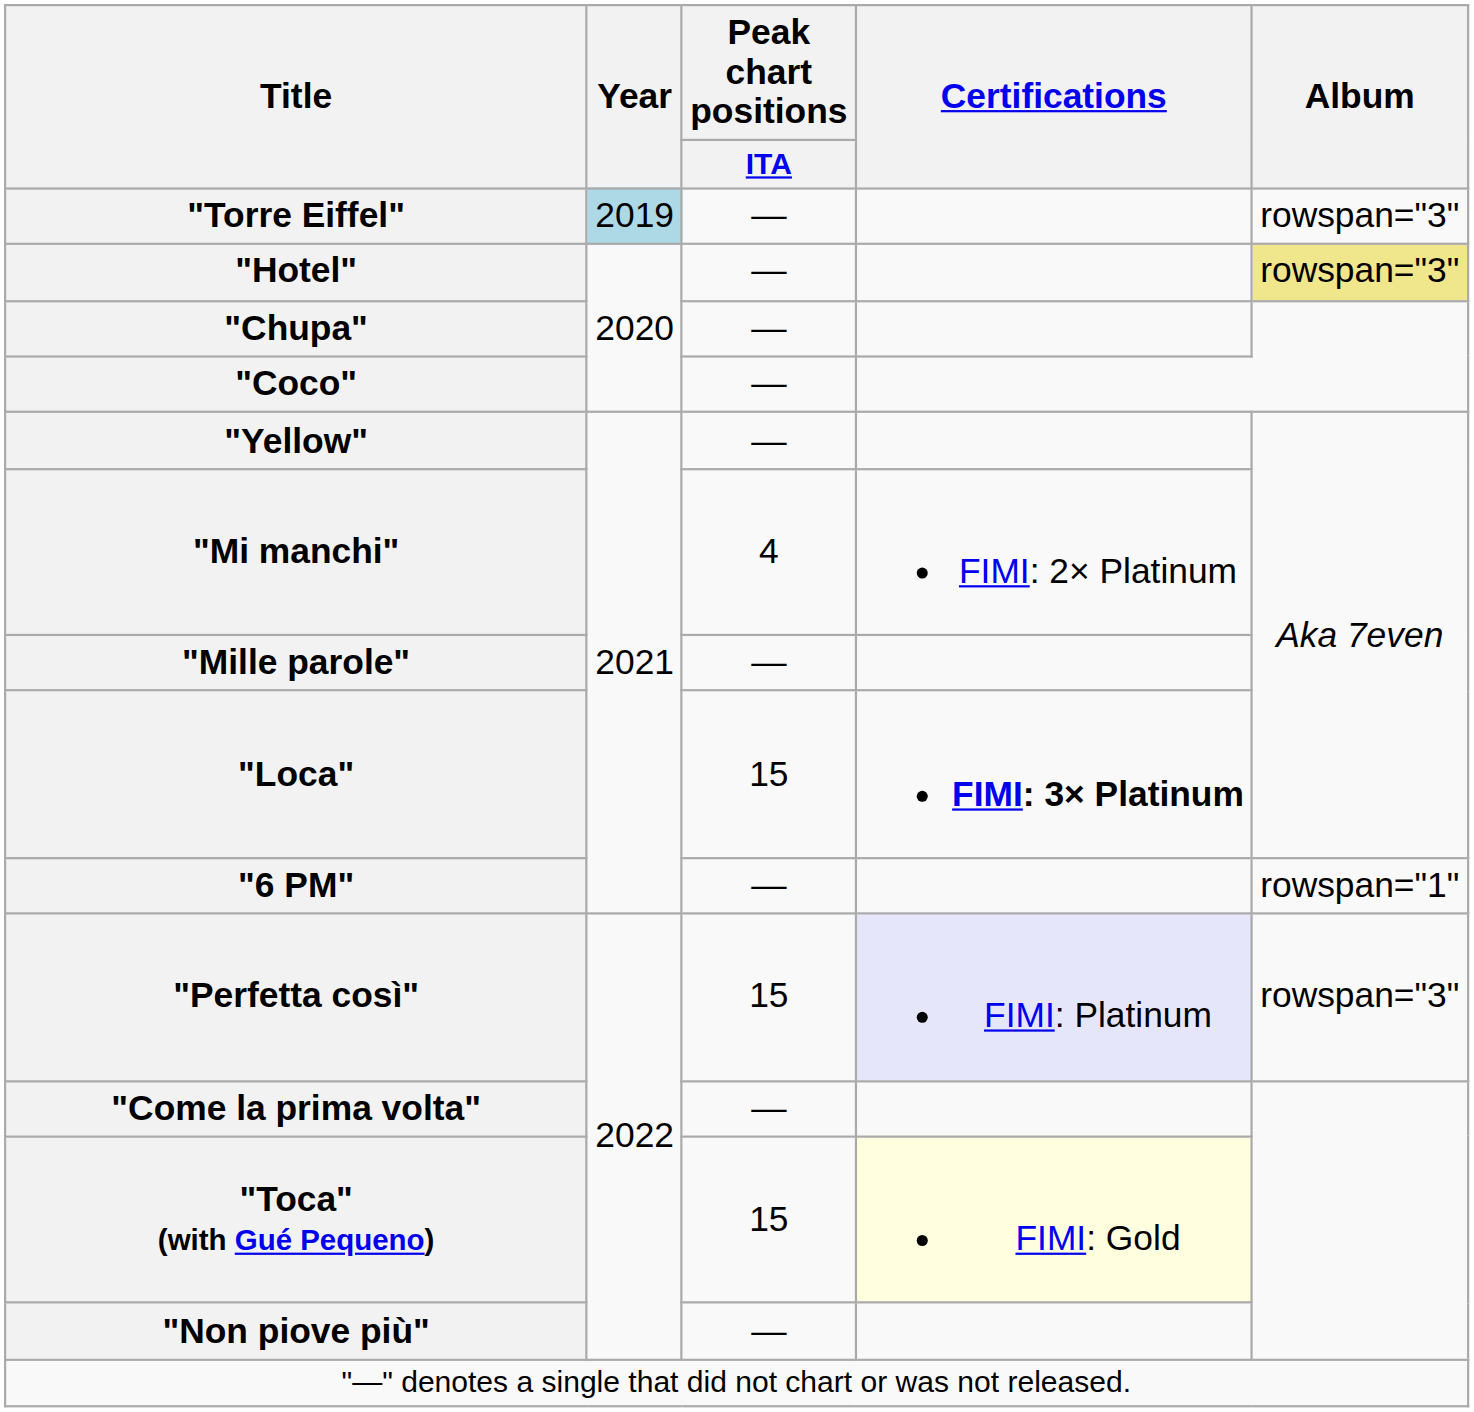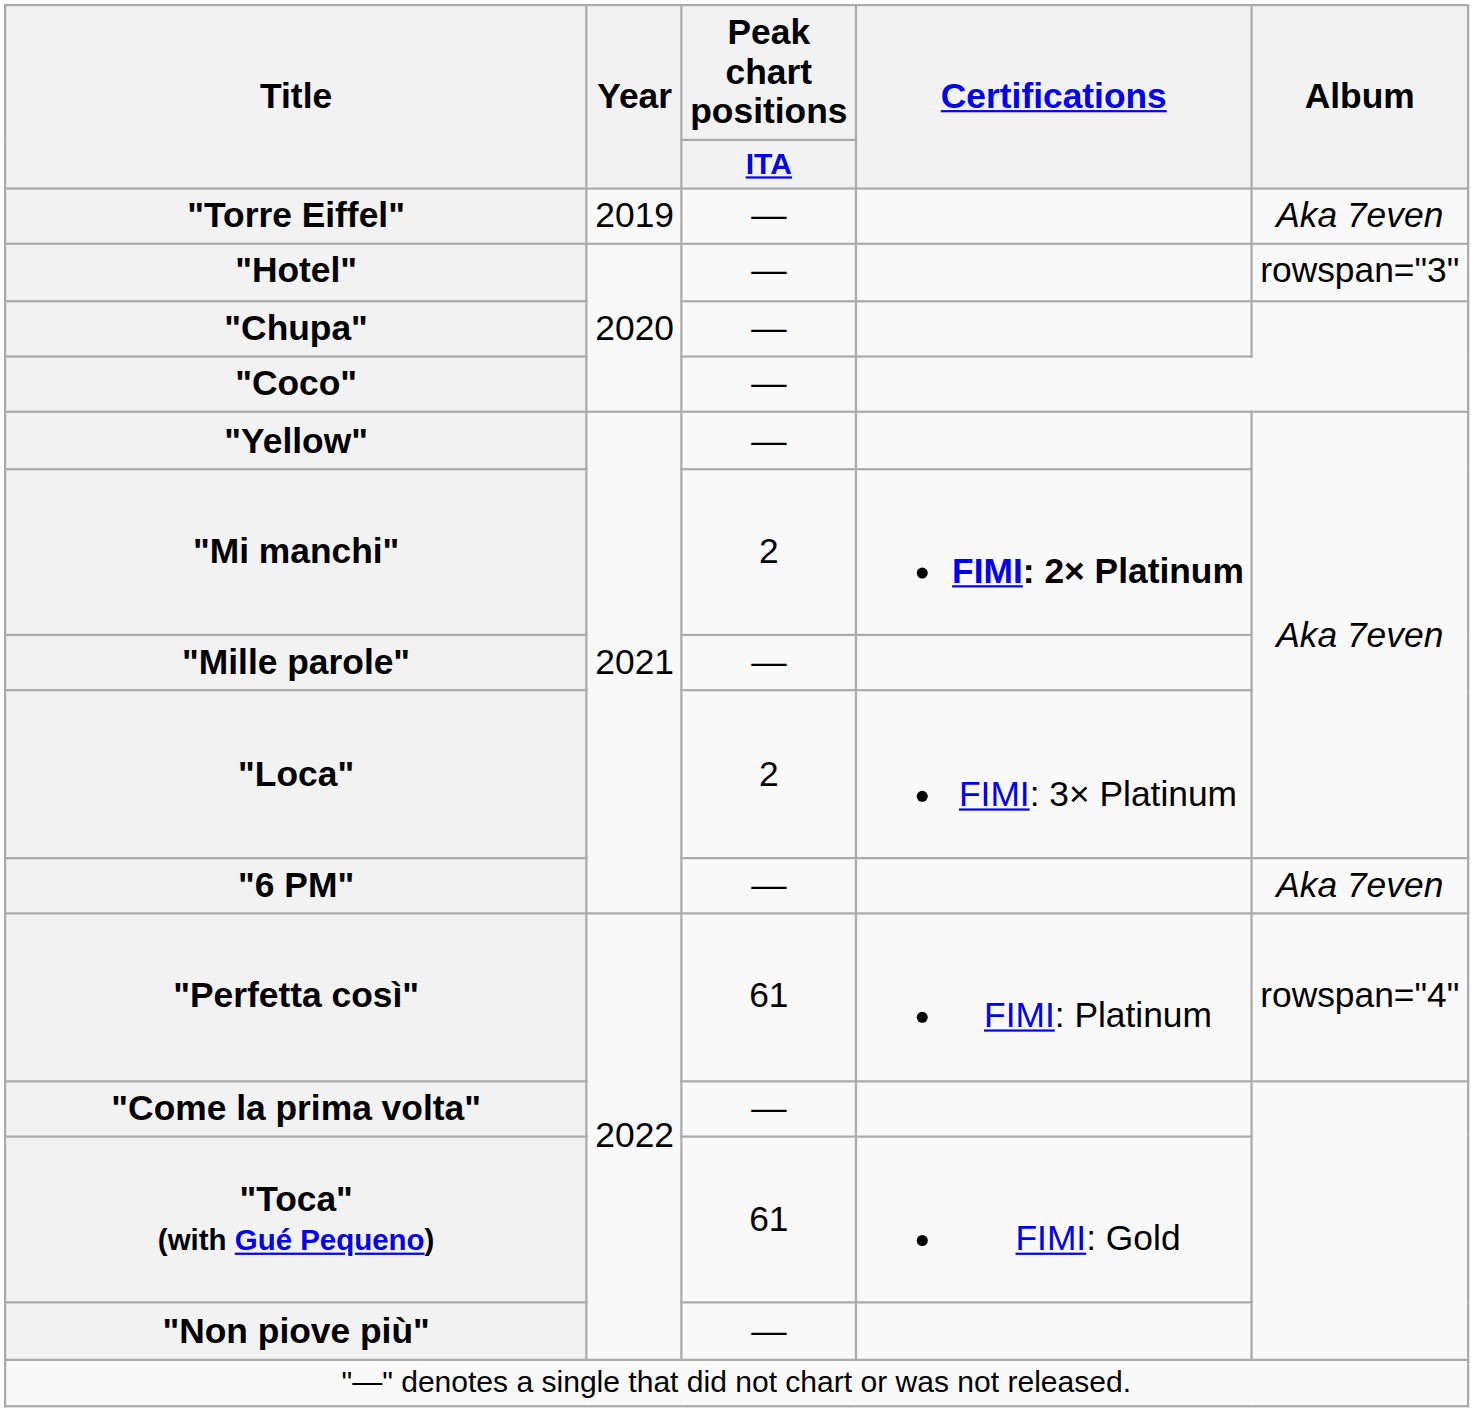"Torre Eiffel" | Year: lightblue background -> no background
"Torre Eiffel" | Album: rowspan="3" -> Aka 7even
"Hotel" | Album: khaki background -> no background
"Mi manchi" | Peak chart positions / ITA: 4 -> 2
"Mi manchi" | Certifications: normal -> bold
"Loca" | Peak chart positions / ITA: 15 -> 2
"Loca" | Certifications: bold -> normal
"6 PM" | Album: rowspan="1" -> Aka 7even
"Perfetta così" | Peak chart positions / ITA: 15 -> 61
"Perfetta così" | Certifications: lavender background -> no background
"Perfetta così" | Album: rowspan="3" -> rowspan="4"
"Toca" (with Gué Pequeno) | Peak chart positions / ITA: 15 -> 61
"Toca" (with Gué Pequeno) | Certifications: lightyellow background -> no background
